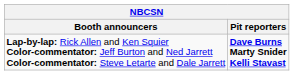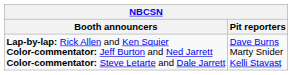row 3 | Pit reporters: bold -> normal
